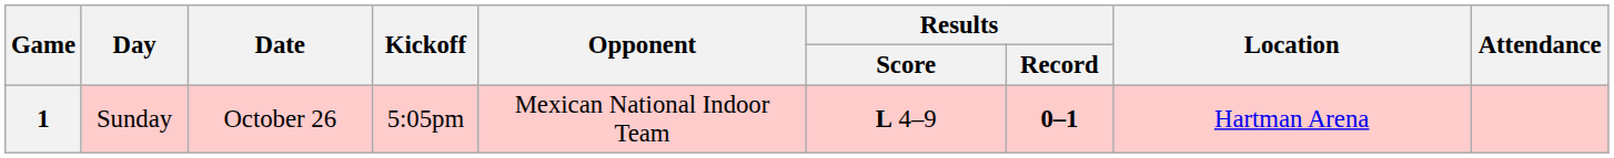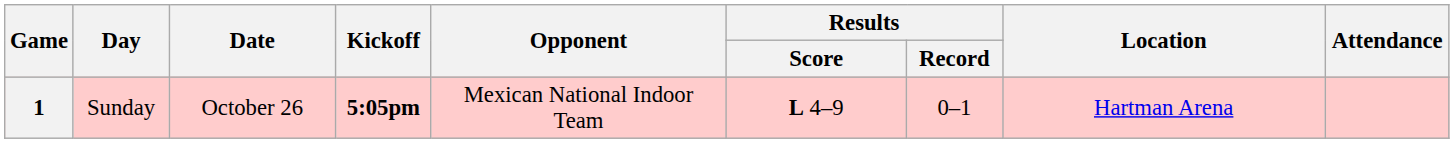1 | Kickoff: normal -> bold
1 | Results / Record: bold -> normal
